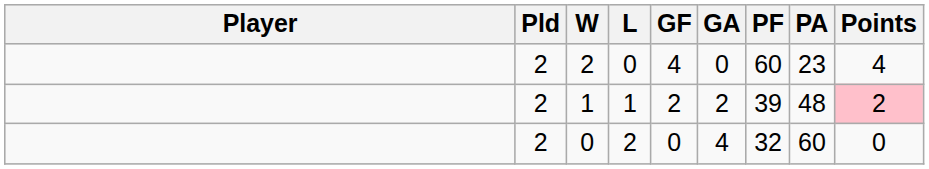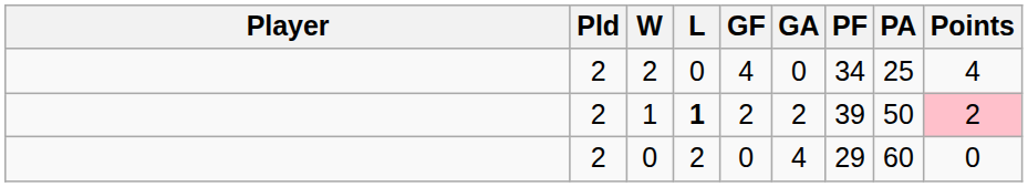row 2 | PF: 60 -> 34
row 2 | PA: 23 -> 25
row 3 | L: normal -> bold
row 3 | PA: 48 -> 50
row 4 | PF: 32 -> 29
